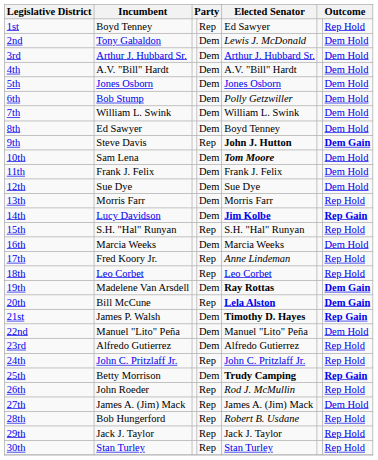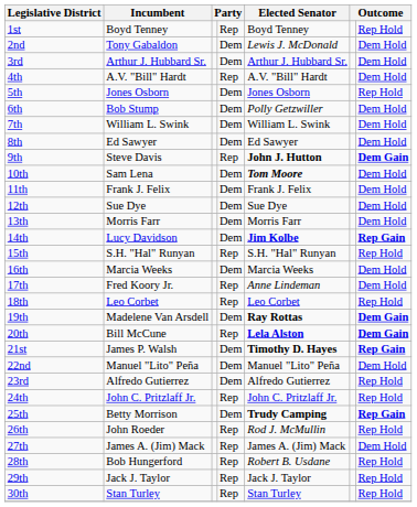1st | Elected Senator: Ed Sawyer -> Boyd Tenney
4th | column 4: Dem -> Rep
5th | column 7: Dem Hold -> Rep Hold
8th | Elected Senator: Boyd Tenney -> Ed Sawyer
13th | column 7: Rep Hold -> Dem Hold
17th | column 7: Rep Hold -> Dem Hold
